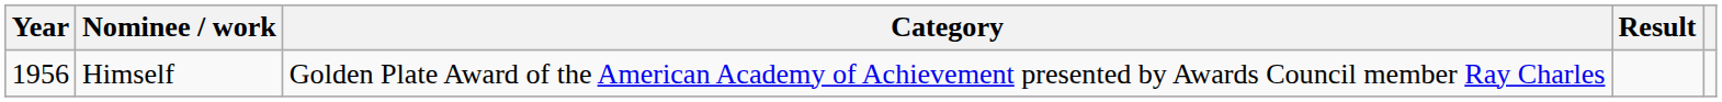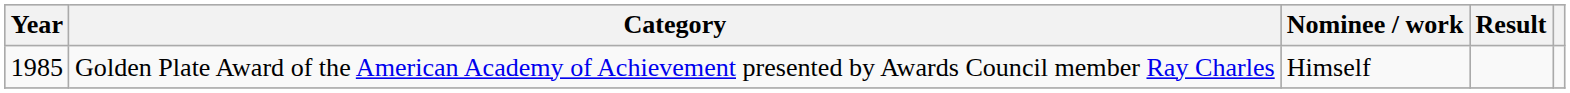columns swapped: Category <-> Nominee / work
row 2 | Year: 1956 -> 1985
